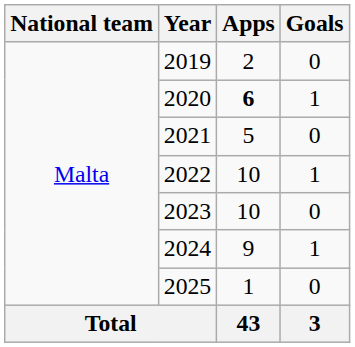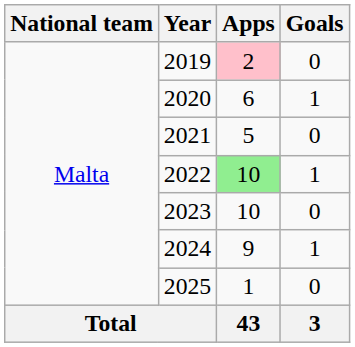2019 | Apps: no background -> pink background
2020 | Apps: bold -> normal
2022 | Apps: no background -> lightgreen background
